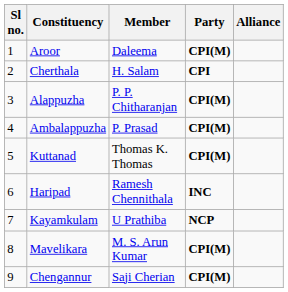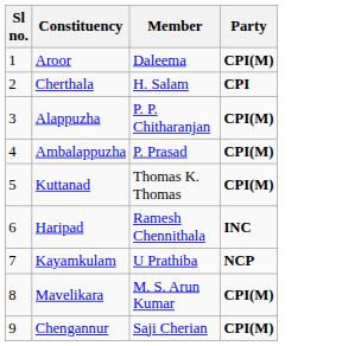- column: Alliance
